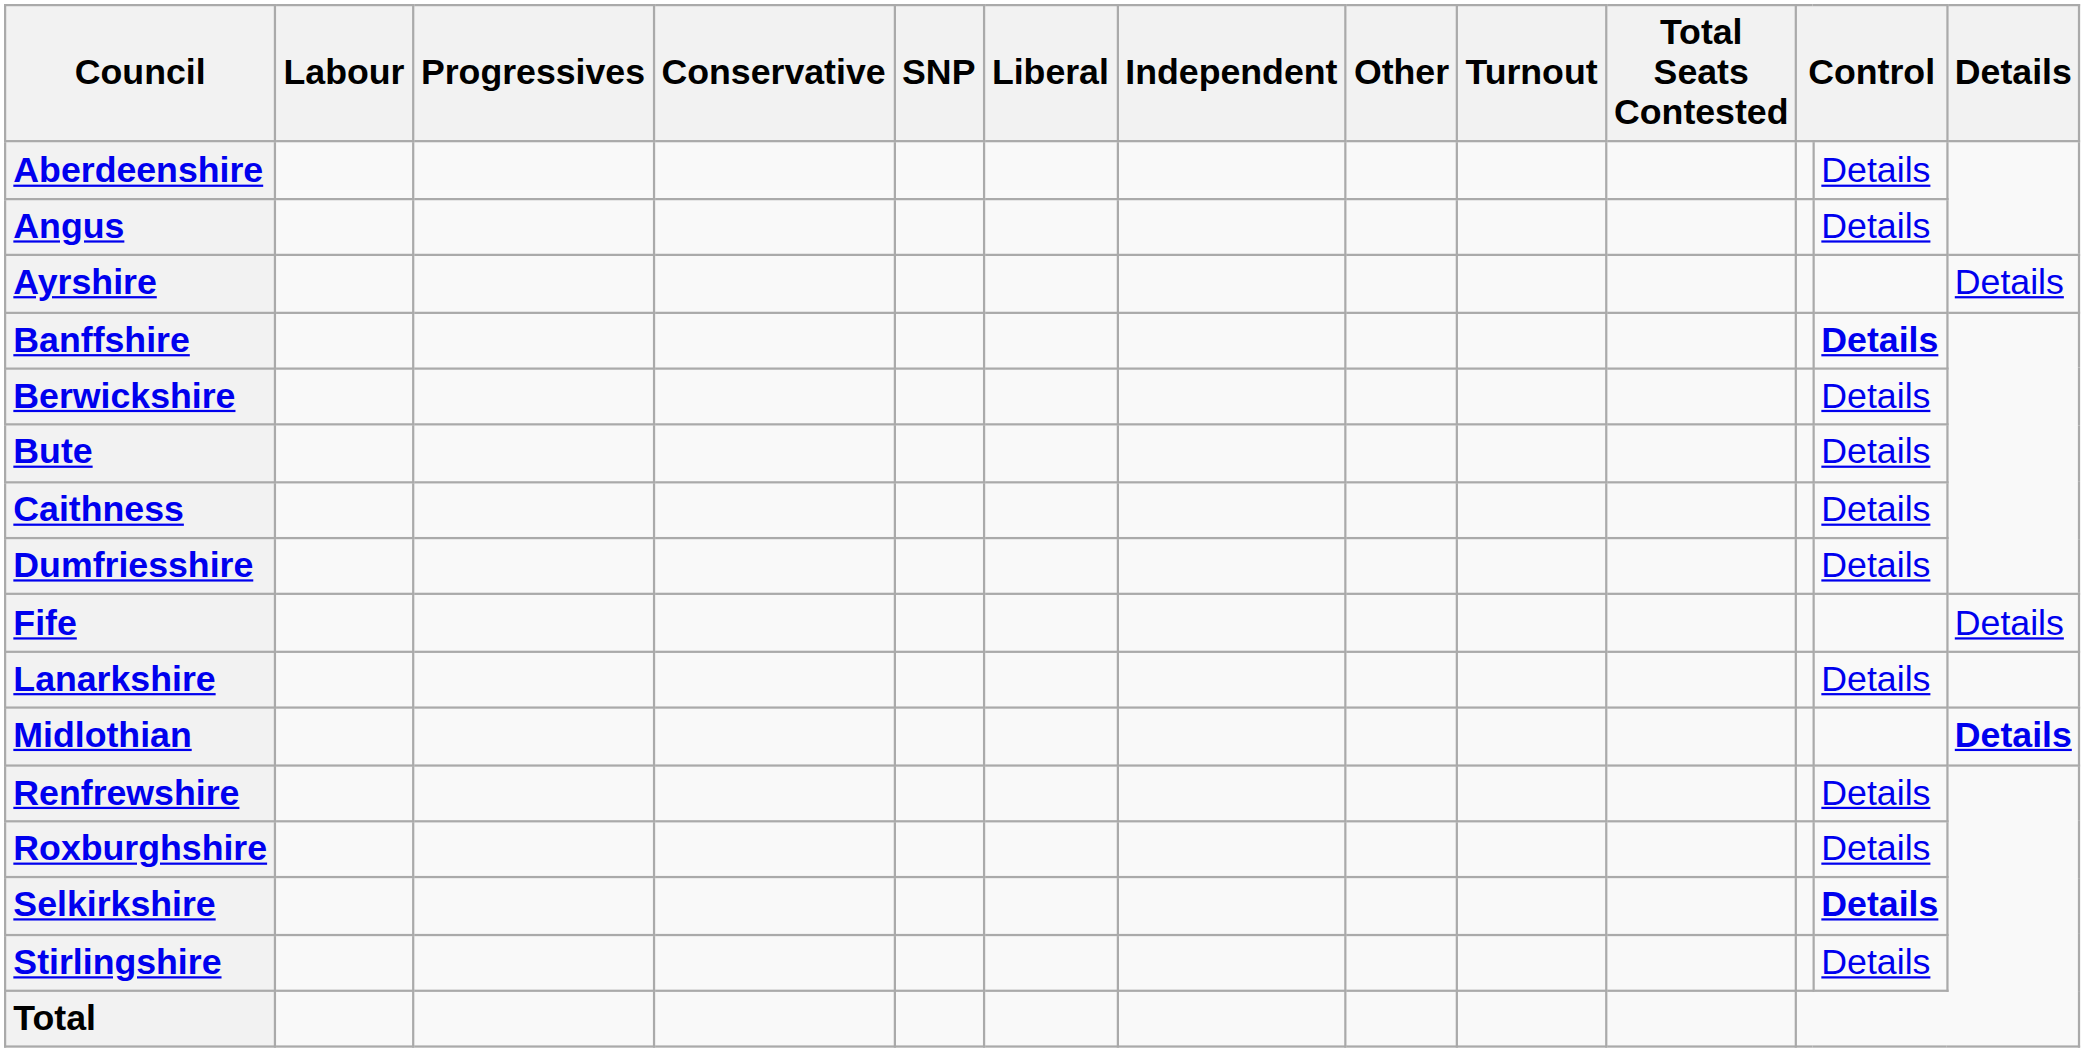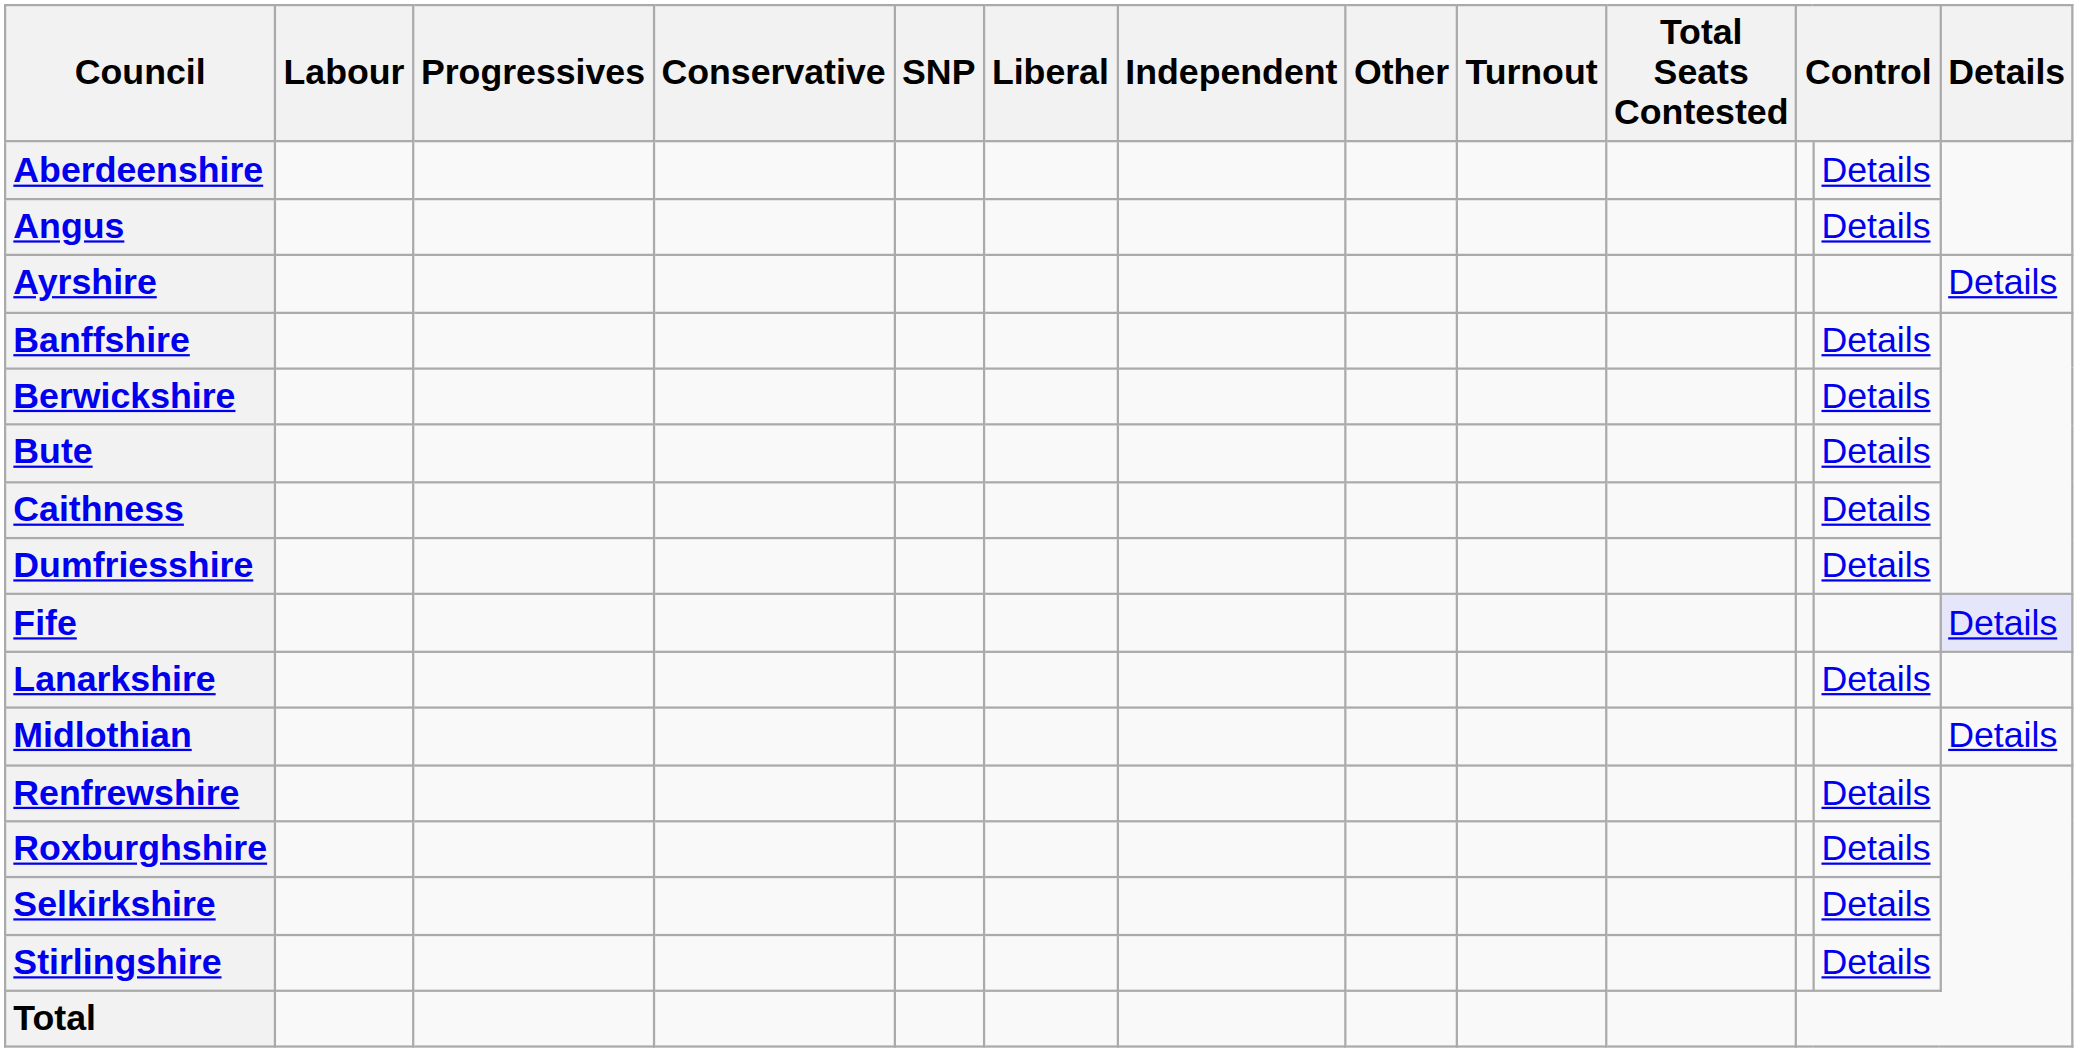Banffshire | column 12: bold -> normal
Fife | Details: no background -> lavender background
Midlothian | Details: bold -> normal
Selkirkshire | column 12: bold -> normal
